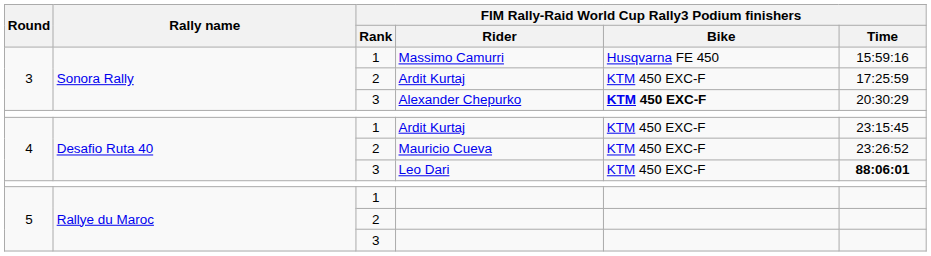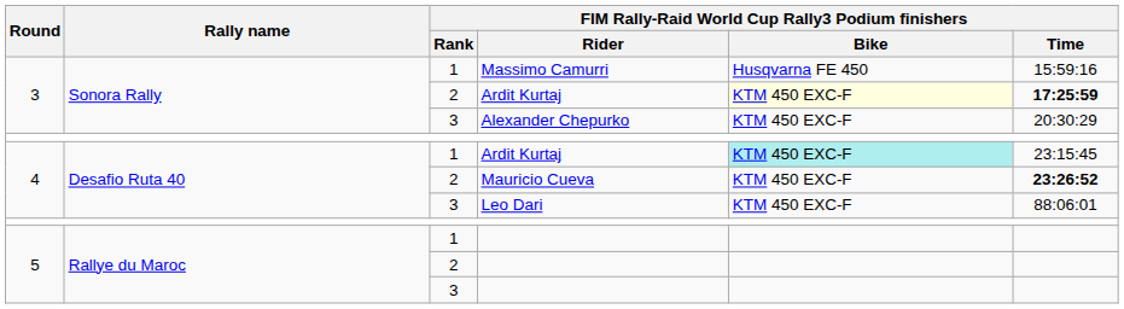2 / Ardit Kurtaj | FIM Rally-Raid World Cup Rally3 Podium finishers / Bike: no background -> lightyellow background
2 / Ardit Kurtaj | FIM Rally-Raid World Cup Rally3 Podium finishers / Time: normal -> bold
Alexander Chepurko | FIM Rally-Raid World Cup Rally3 Podium finishers / Bike: bold -> normal
1 / Ardit Kurtaj | FIM Rally-Raid World Cup Rally3 Podium finishers / Bike: no background -> paleturquoise background
Mauricio Cueva | FIM Rally-Raid World Cup Rally3 Podium finishers / Time: normal -> bold
Leo Dari | FIM Rally-Raid World Cup Rally3 Podium finishers / Time: bold -> normal
